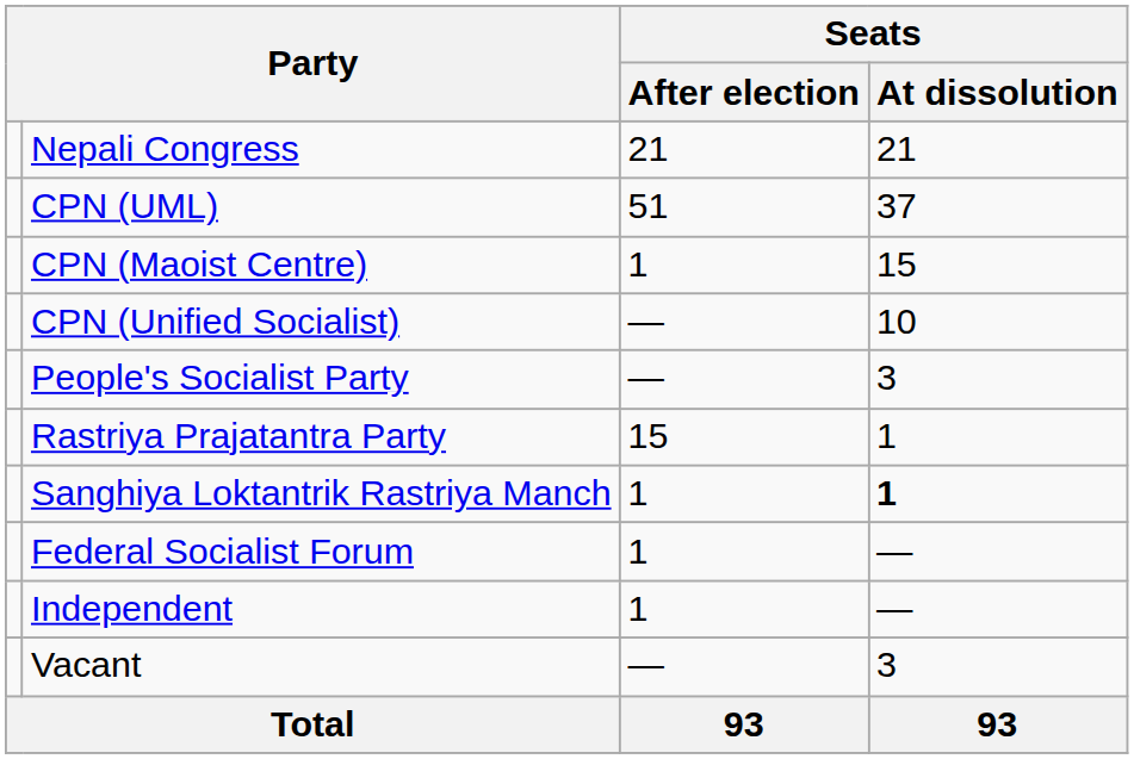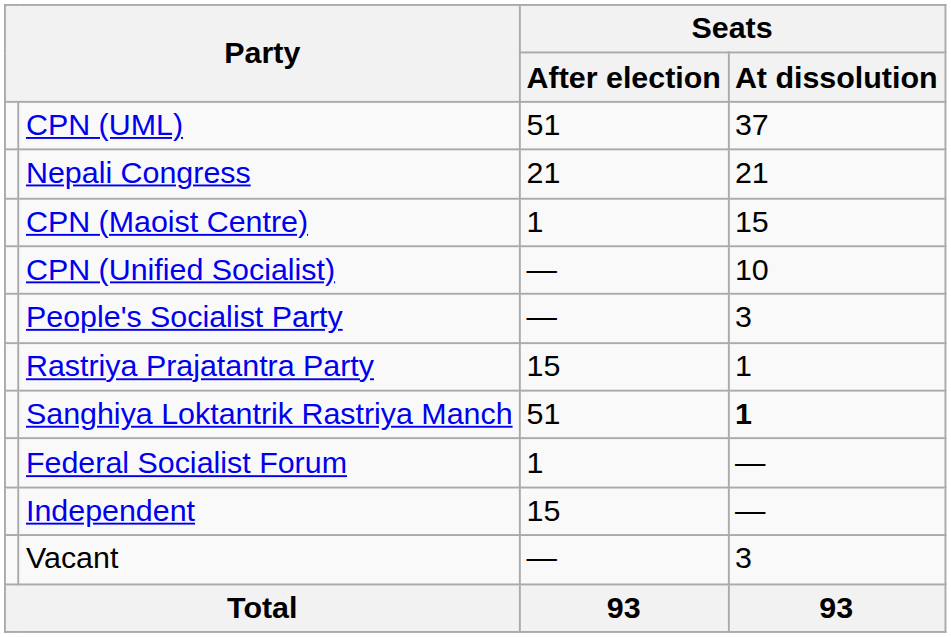rows swapped: CPN (UML) <-> Nepali Congress
Sanghiya Loktantrik Rastriya Manch | Seats / After election: 1 -> 51
Independent | Seats / After election: 1 -> 15
